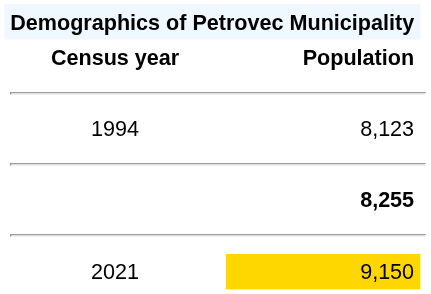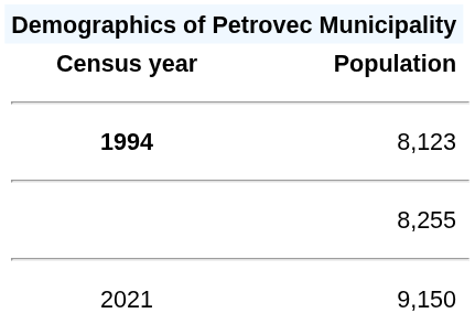8,123 | Demographics of Petrovec Municipality / Census year: normal -> bold
8,255 | Demographics of Petrovec Municipality / Population: bold -> normal
9,150 | Demographics of Petrovec Municipality / Population: gold background -> no background
